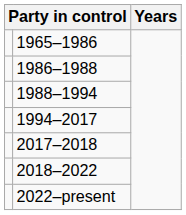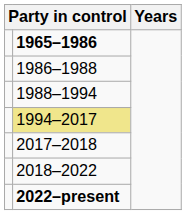1965–1986 | column 2: normal -> bold
1994–2017 | column 2: no background -> khaki background
2022–present | column 2: normal -> bold
